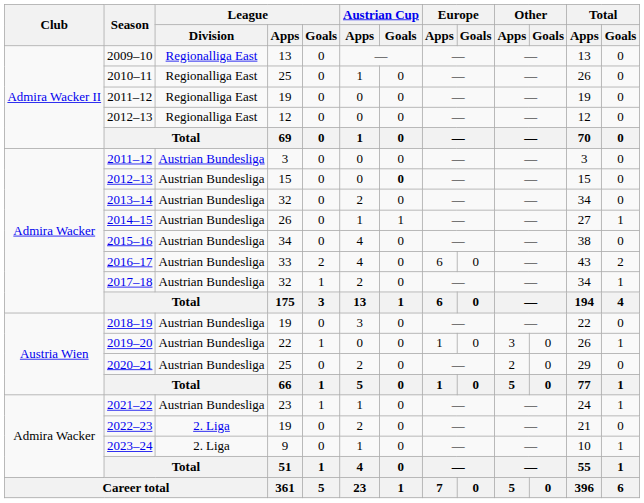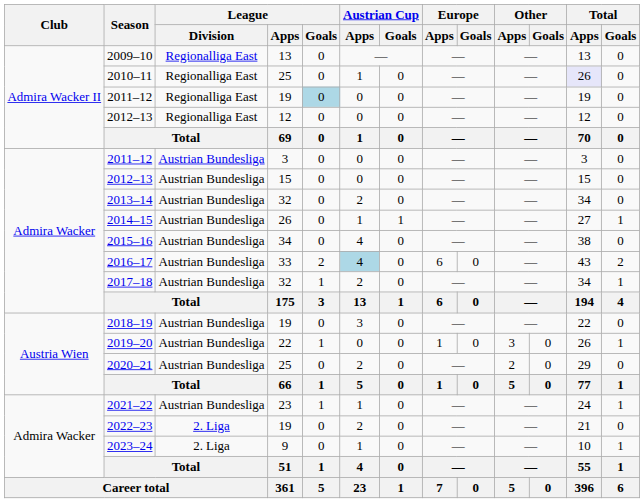2010–11 | Total / Apps: no background -> lavender background
2011–12 / 19 | League / Goals: no background -> lightblue background
2012–13 / 15 | Austrian Cup / Goals: bold -> normal
2016–17 | Austrian Cup / Apps: no background -> lightblue background
